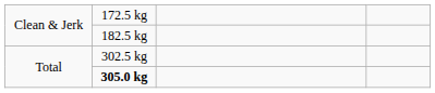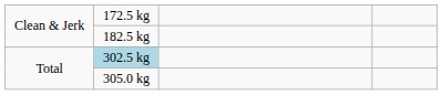302.5 kg | column 2: no background -> lightblue background
305.0 kg | column 2: bold -> normal
